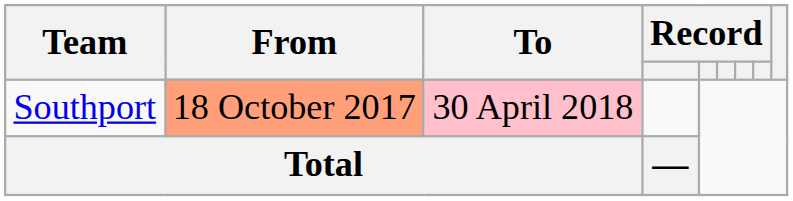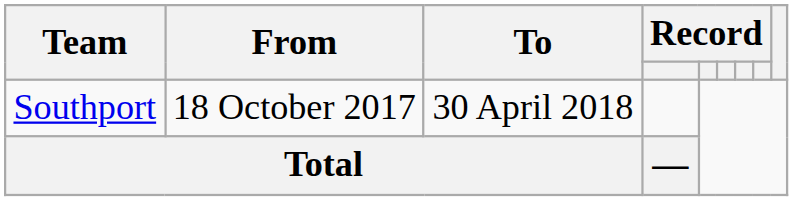Southport | From: lightsalmon background -> no background
Southport | To: pink background -> no background
